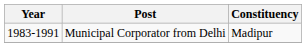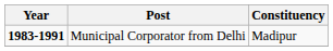Municipal Corporator from Delhi | Year: normal -> bold
